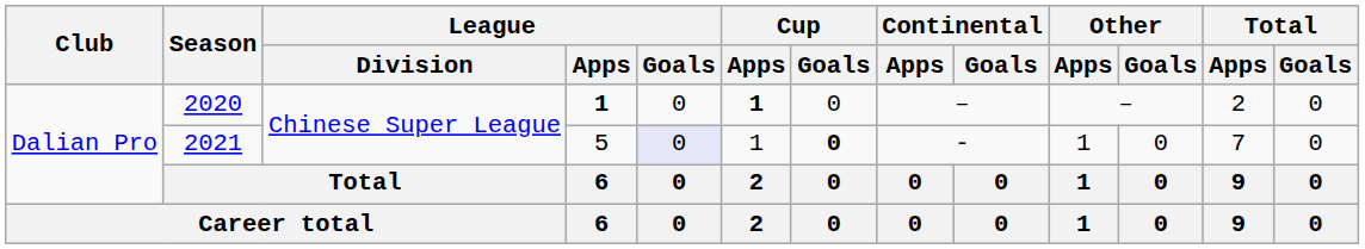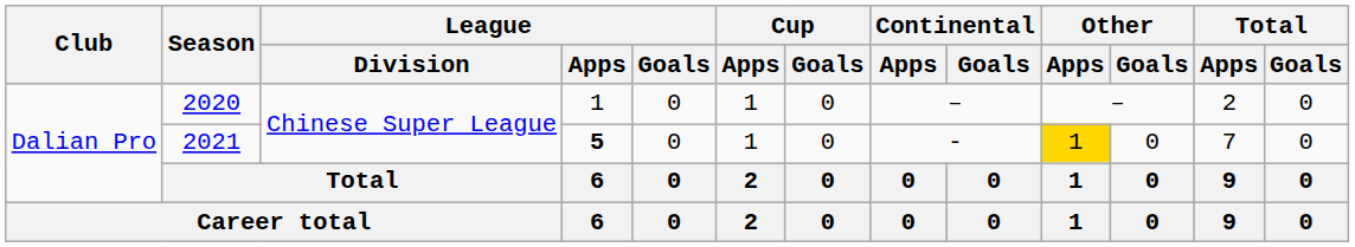2020 | League / Apps: bold -> normal
2020 | Cup / Apps: bold -> normal
2021 | League / Apps: normal -> bold
2021 | League / Goals: lavender background -> no background
2021 | Cup / Goals: bold -> normal
2021 | Other / Apps: no background -> gold background
